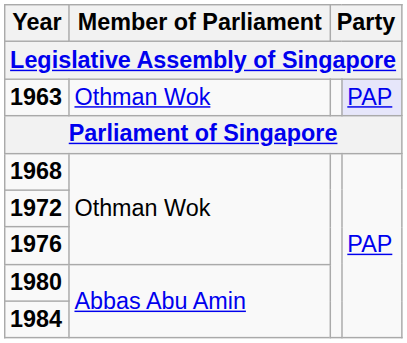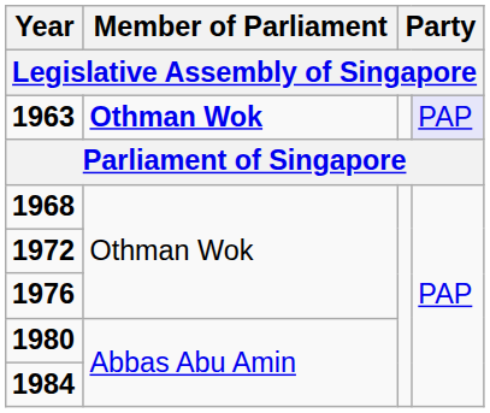1963 | Member of Parliament: normal -> bold
